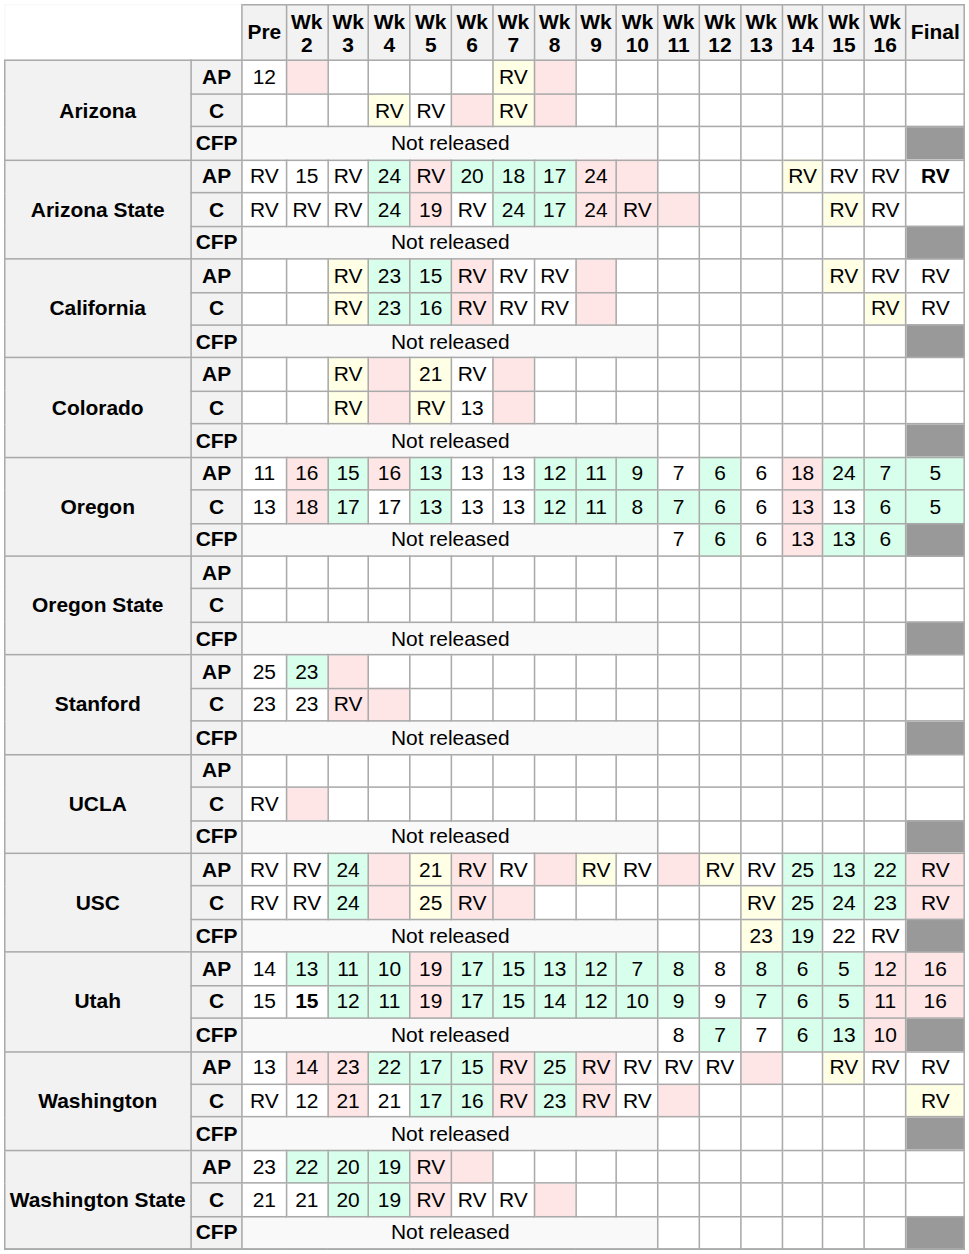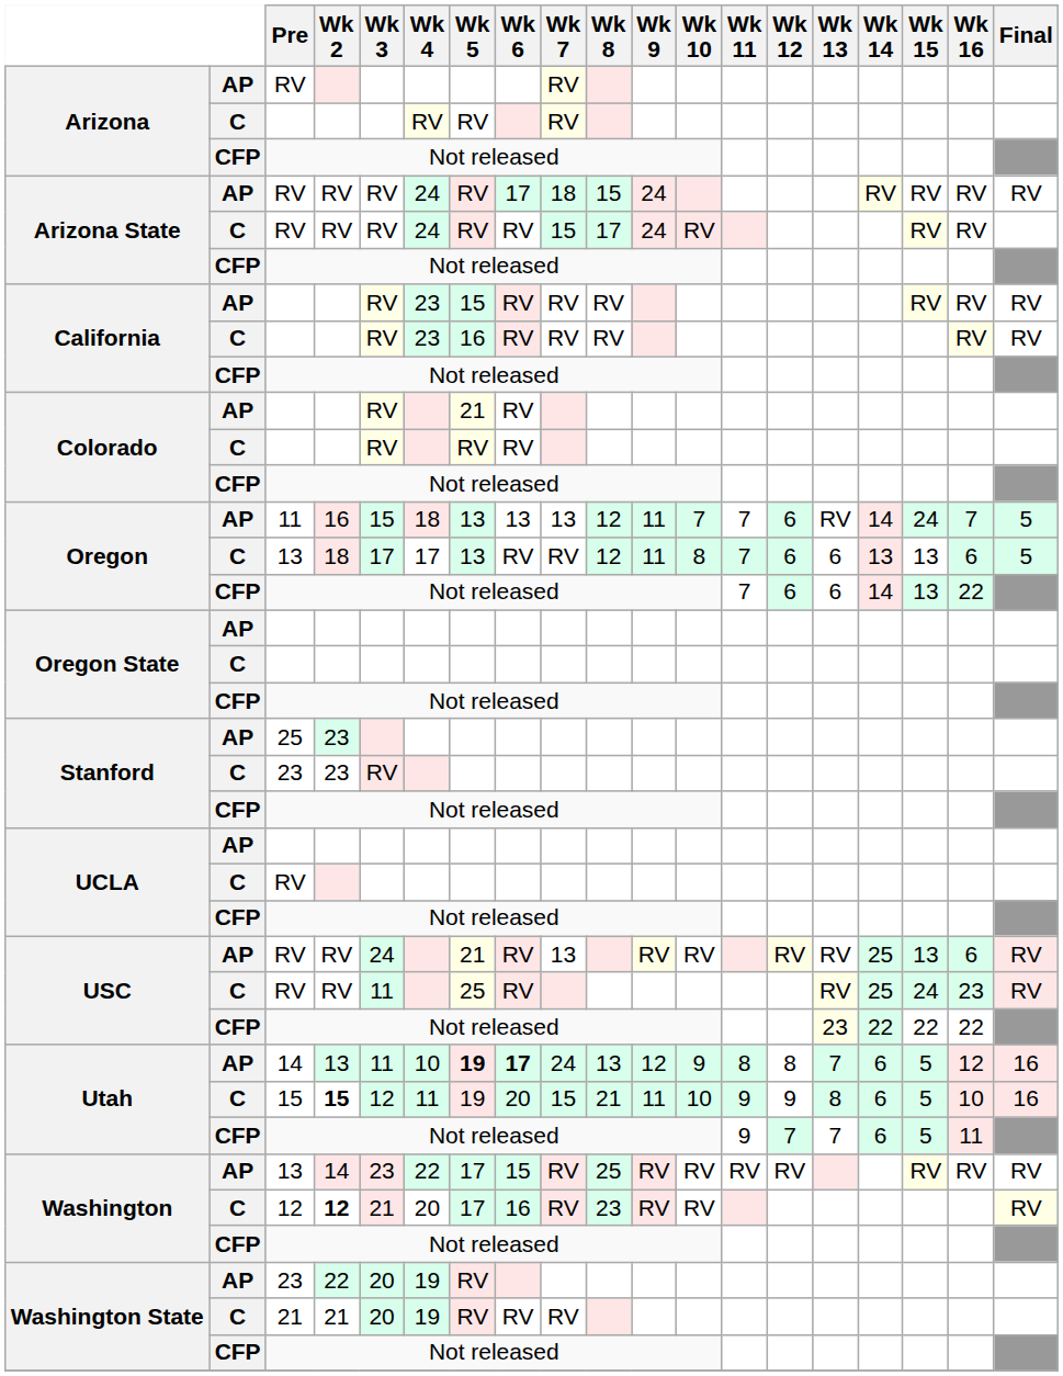Arizona / AP | Pre: 12 -> RV
Arizona State / AP | Wk 2: 15 -> RV
Arizona State / AP | Wk 6: 20 -> 17
Arizona State / AP | Wk 8: 17 -> 15
Arizona State / AP | Final: bold -> normal
Arizona State / C | Wk 5: 19 -> RV
Arizona State / C | Wk 7: 24 -> 15
Colorado / C | Wk 6: 13 -> RV
Oregon / AP | Wk 4: 16 -> 18
Oregon / AP | Wk 10: 9 -> 7
Oregon / AP | Wk 13: 6 -> RV
Oregon / AP | Wk 14: 18 -> 14
Oregon / C | Wk 6: 13 -> RV
Oregon / C | Wk 7: 13 -> RV
Oregon / CFP | Wk 14: 13 -> 14
Oregon / CFP | Wk 16: 6 -> 22
USC / AP | Wk 7: RV -> 13
USC / AP | Wk 16: 22 -> 6
USC / C | Wk 3: 24 -> 11
USC / CFP | Wk 14: 19 -> 22
USC / CFP | Wk 16: RV -> 22
Utah / AP | Wk 5: normal -> bold
Utah / AP | Wk 6: normal -> bold
Utah / AP | Wk 7: 15 -> 24
Utah / AP | Wk 10: 7 -> 9
Utah / AP | Wk 13: 8 -> 7
Utah / C | Wk 6: 17 -> 20
Utah / C | Wk 8: 14 -> 21
Utah / C | Wk 9: 12 -> 11
Utah / C | Wk 13: 7 -> 8
Utah / C | Wk 16: 11 -> 10
Utah / CFP | Wk 11: 8 -> 9
Utah / CFP | Wk 15: 13 -> 5
Utah / CFP | Wk 16: 10 -> 11
Washington / C | Pre: RV -> 12
Washington / C | Wk 2: normal -> bold
Washington / C | Wk 4: 21 -> 20
